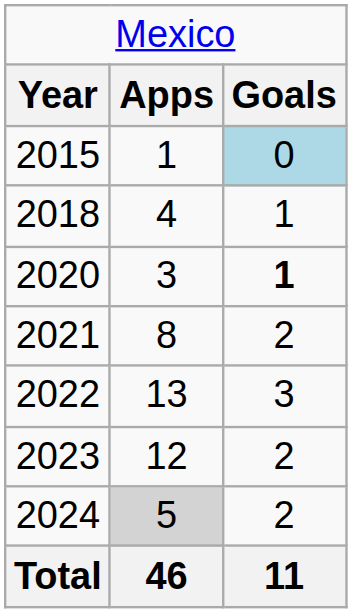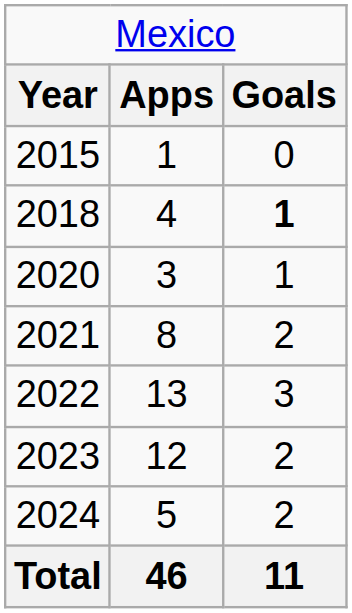2015 | column 3: lightblue background -> no background
2018 | column 3: normal -> bold
2020 | column 3: bold -> normal
2024 | column 2: lightgrey background -> no background
